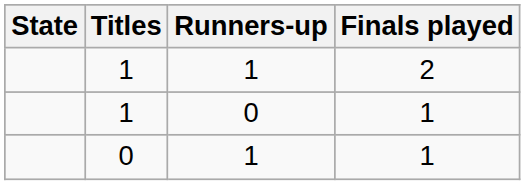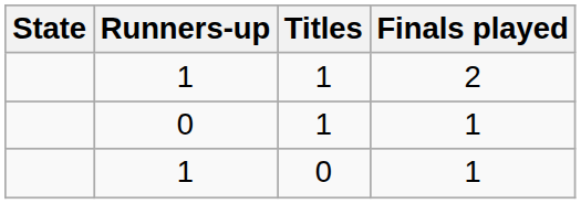columns swapped: Titles <-> Runners-up
